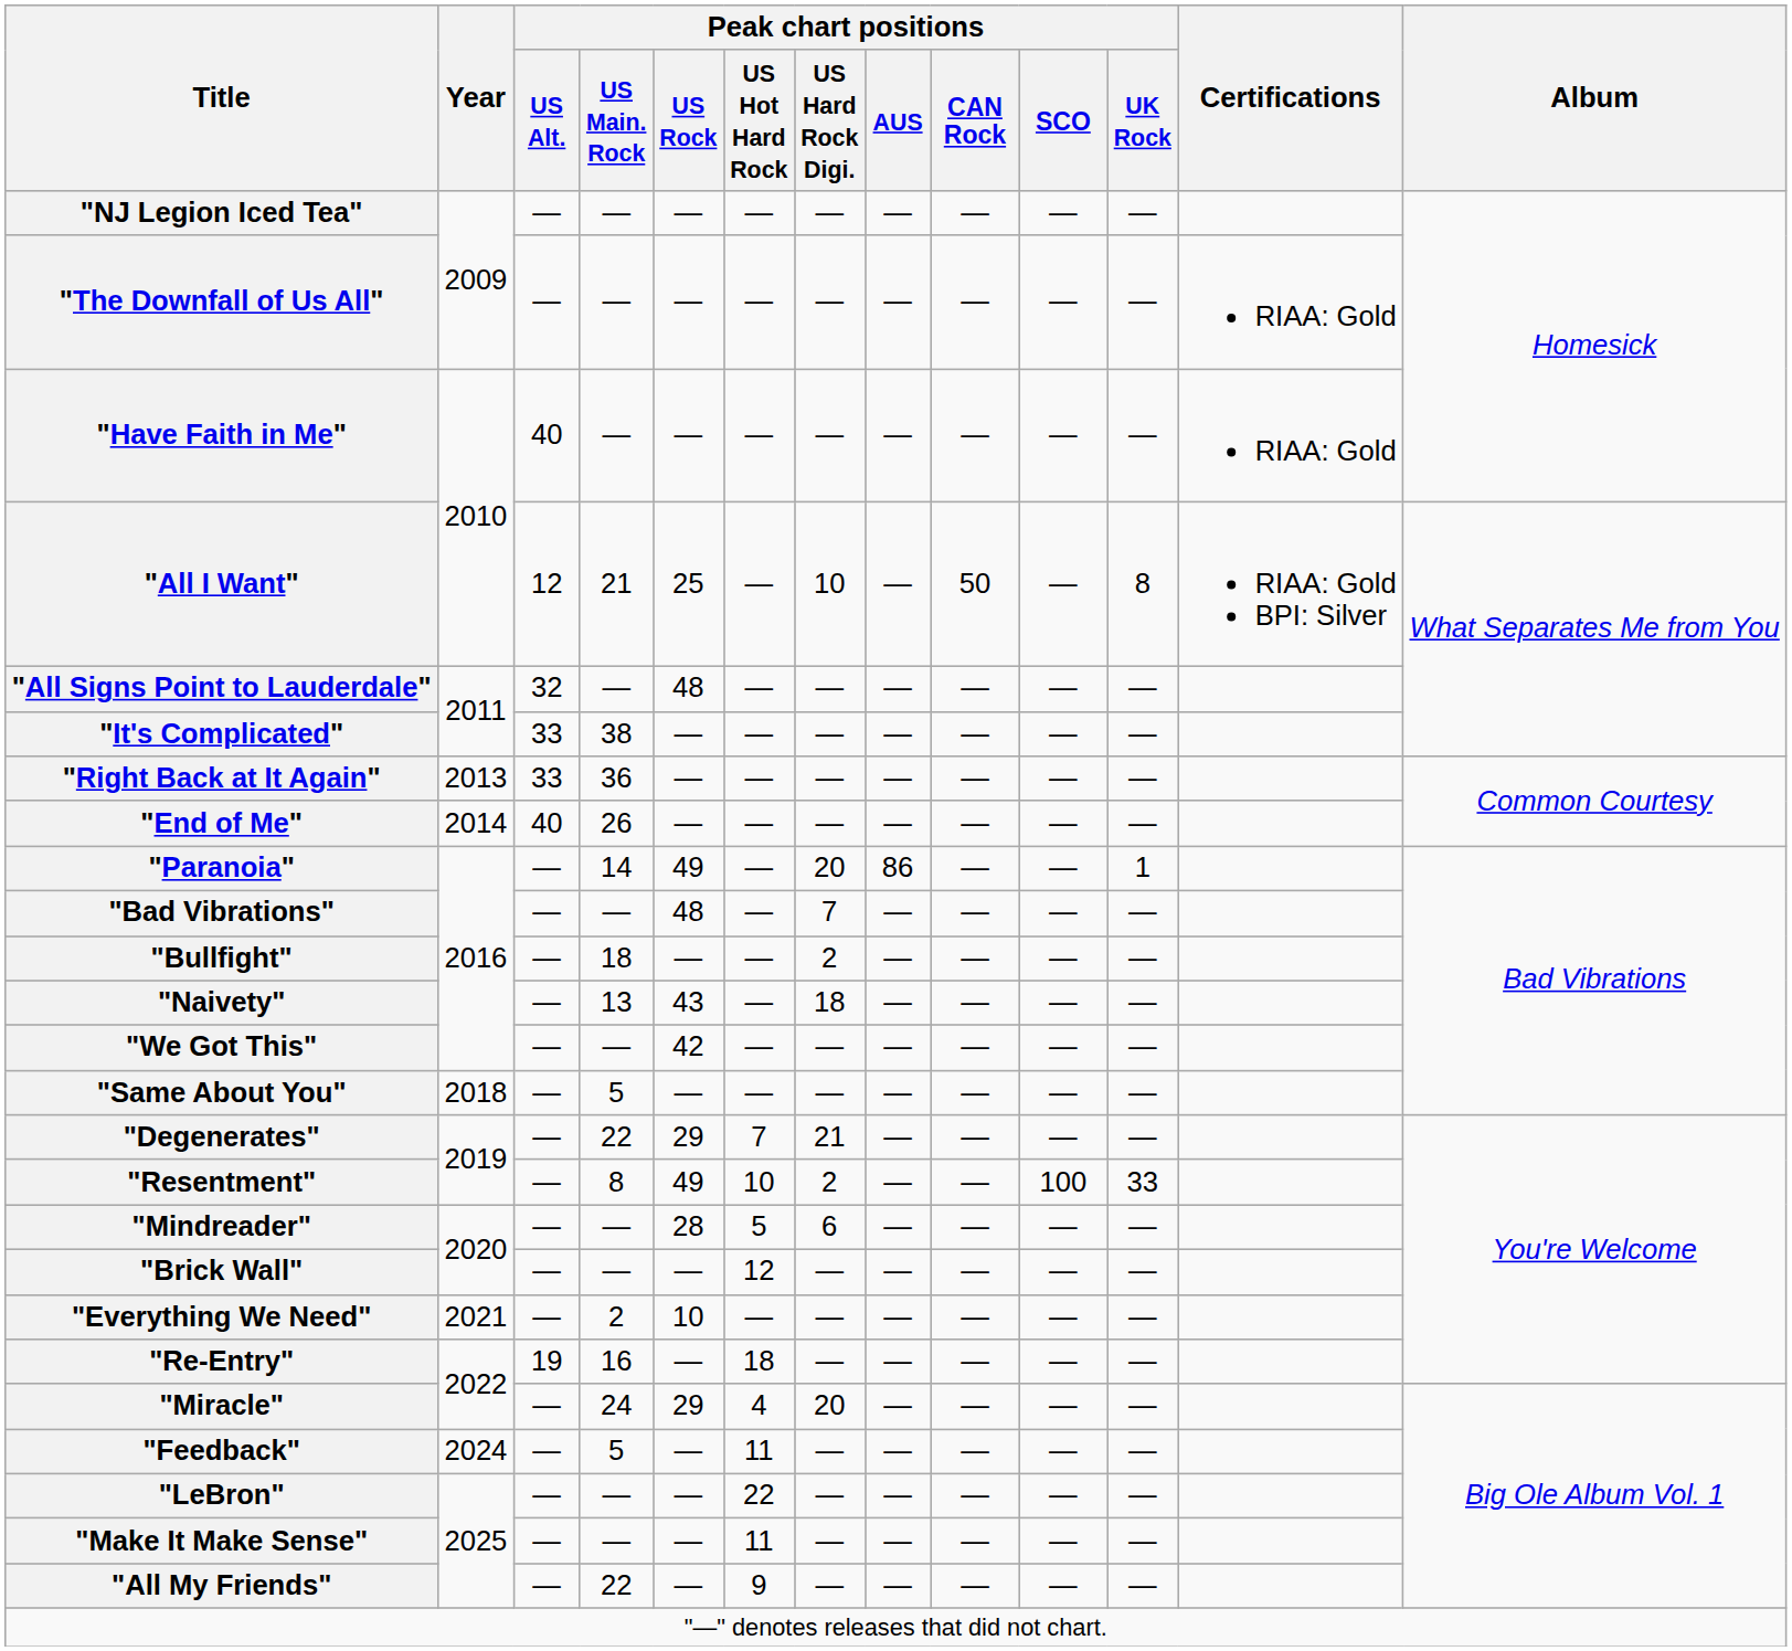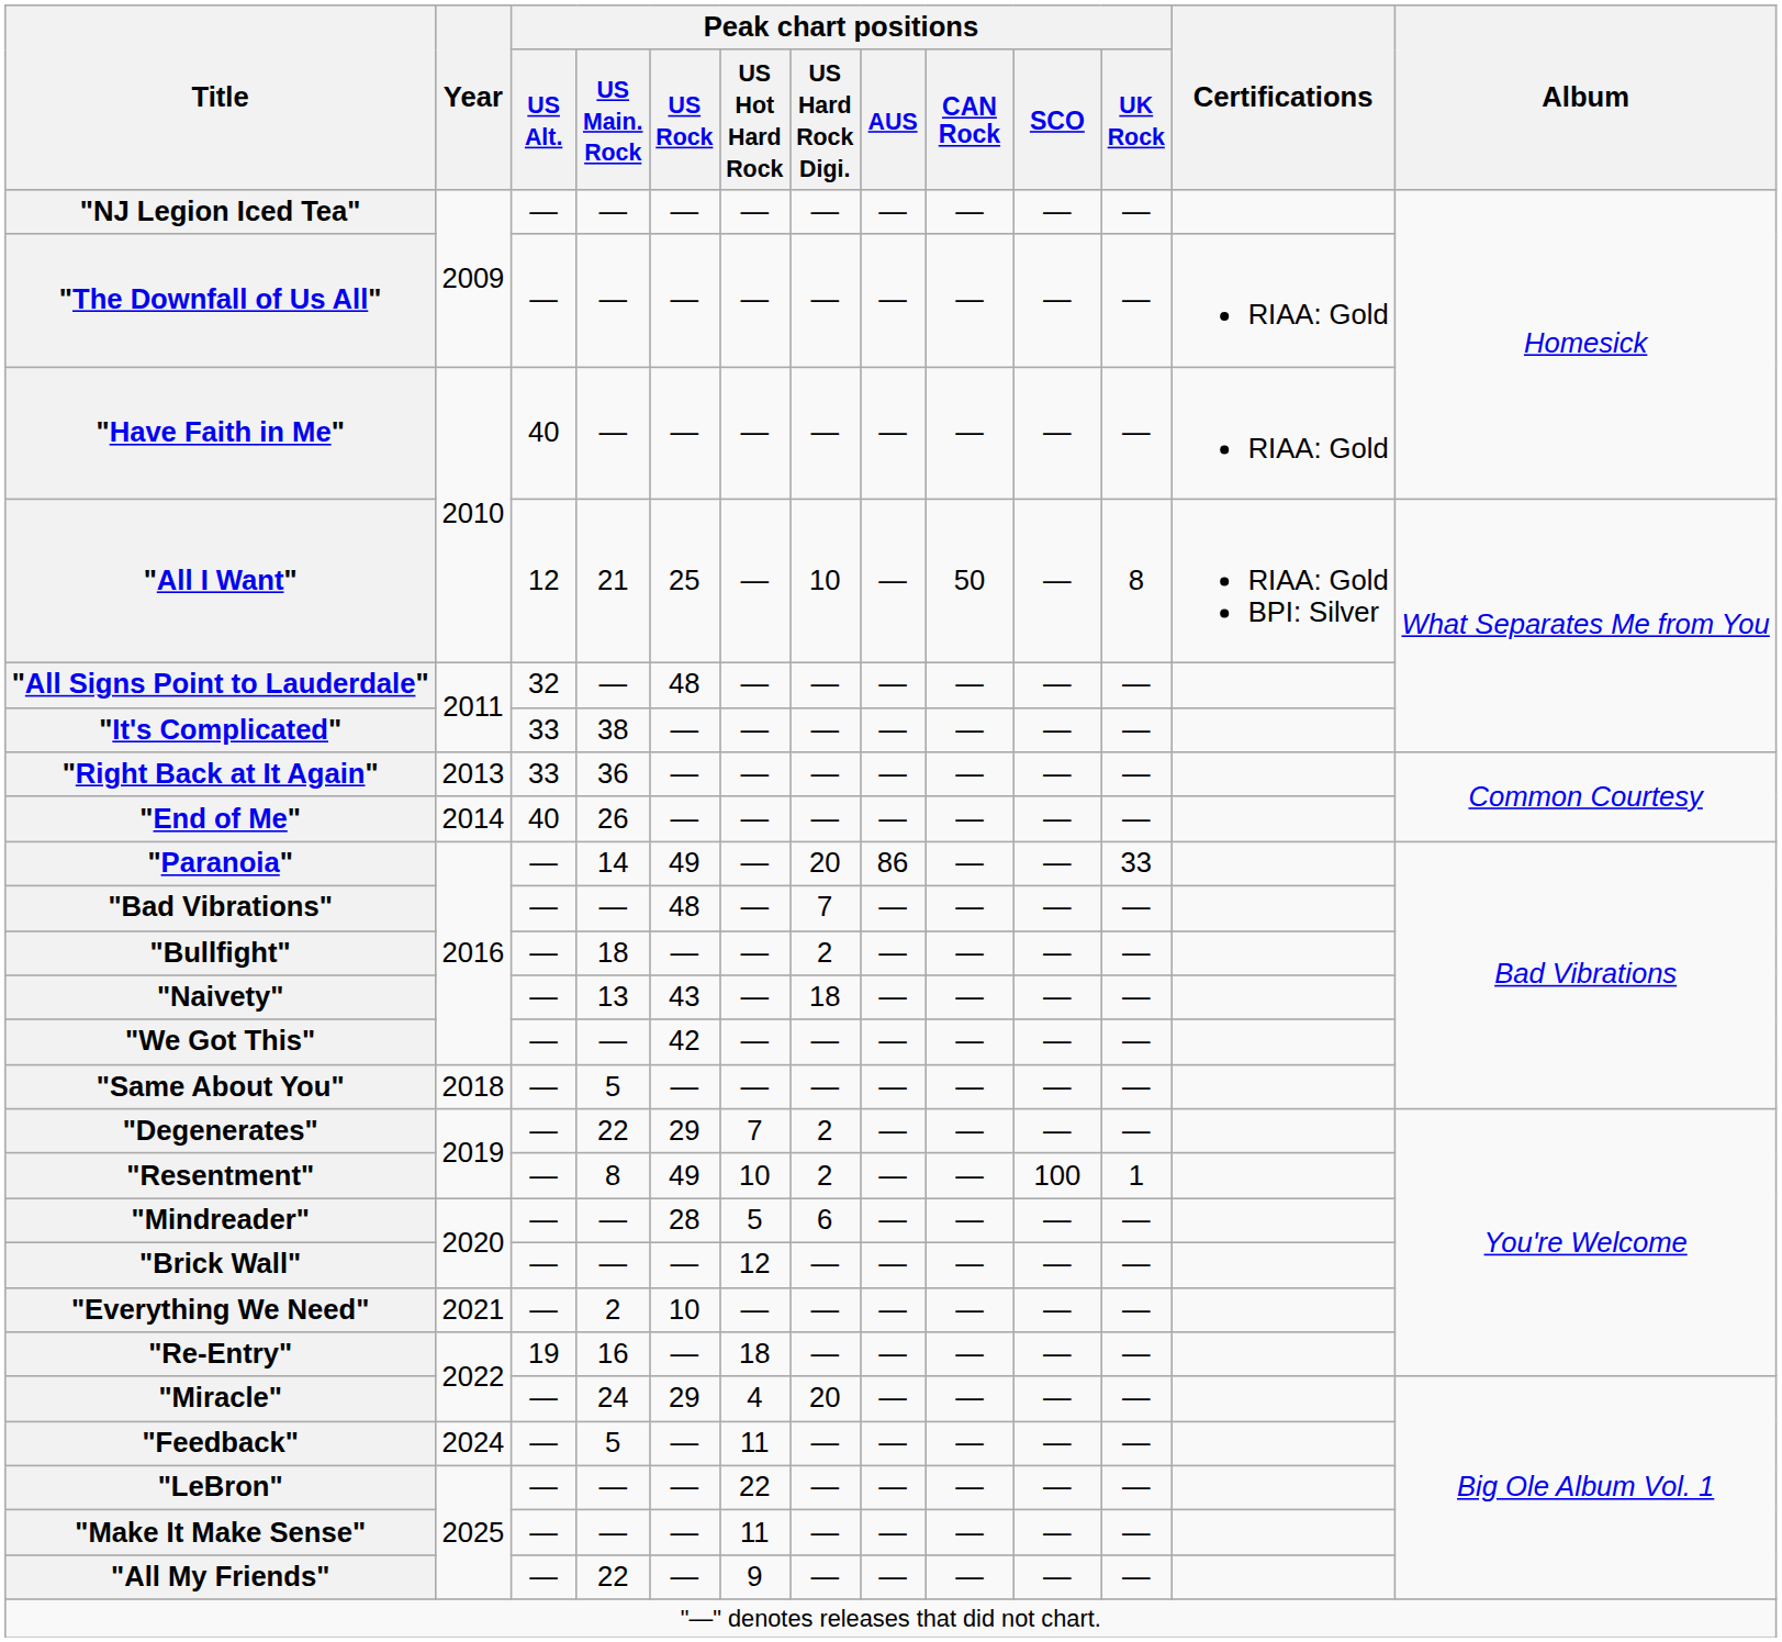"Paranoia" | Peak chart positions / UK Rock: 1 -> 33
"Degenerates" | Peak chart positions / US Hard Rock Digi.: 21 -> 2
"Resentment" | Peak chart positions / UK Rock: 33 -> 1
